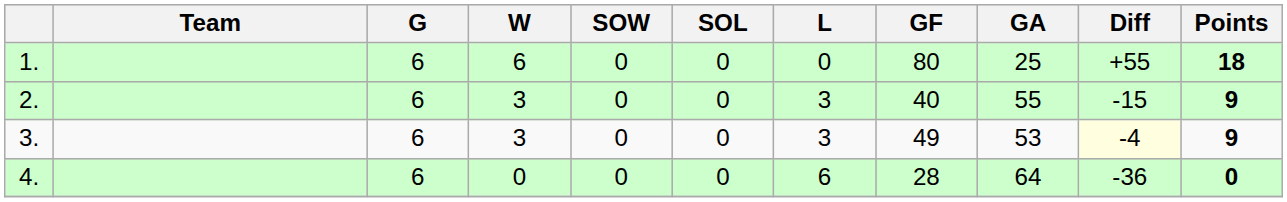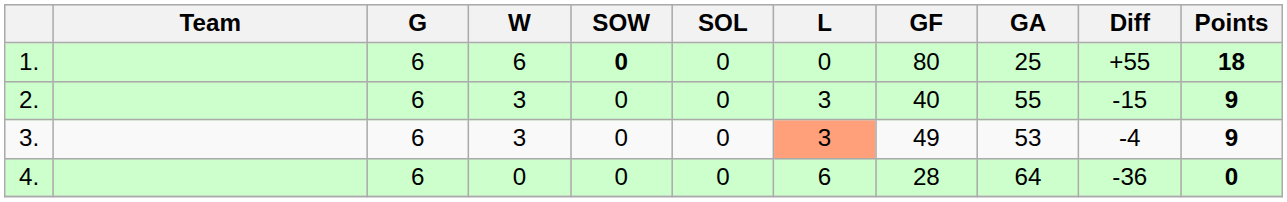1. | SOW: normal -> bold
3. | L: no background -> lightsalmon background
3. | Diff: lightyellow background -> no background
